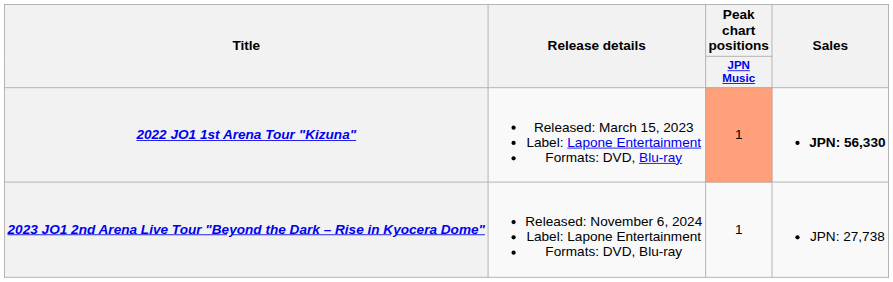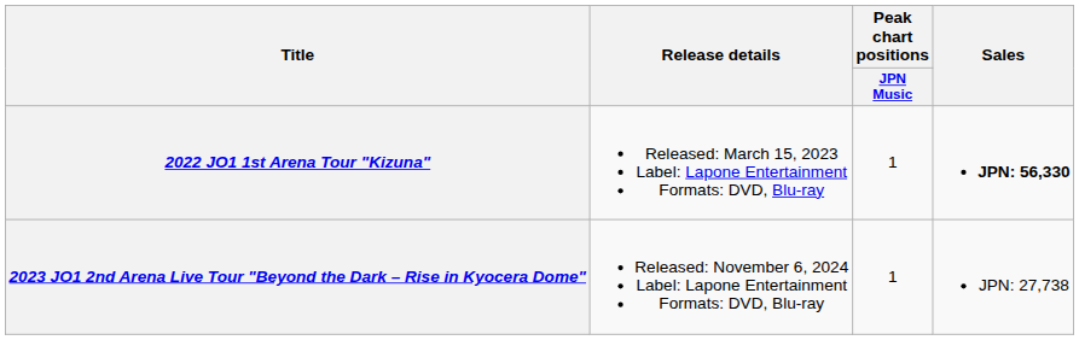2022 JO1 1st Arena Tour "Kizuna" | Peak chart positions / JPN Music: lightsalmon background -> no background
